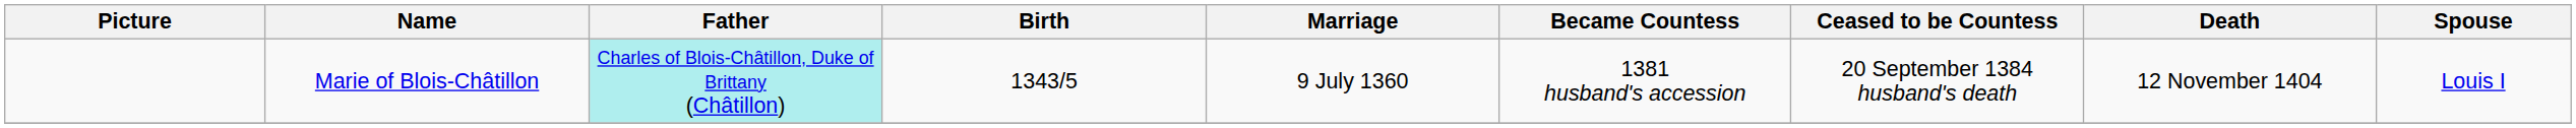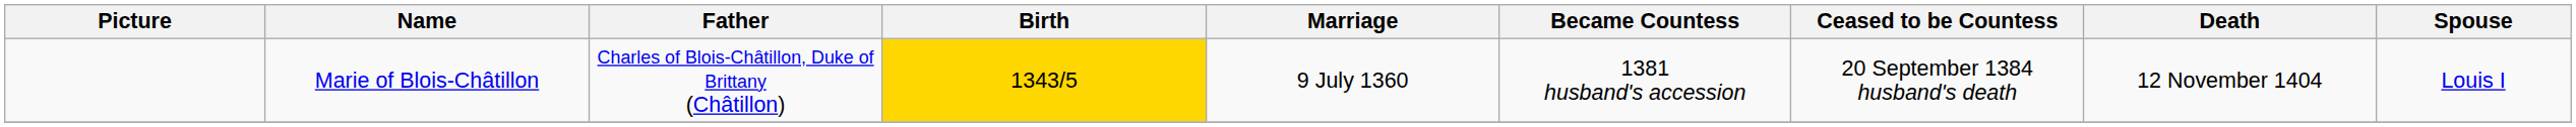Marie of Blois-Châtillon | Father: paleturquoise background -> no background
Marie of Blois-Châtillon | Birth: no background -> gold background
